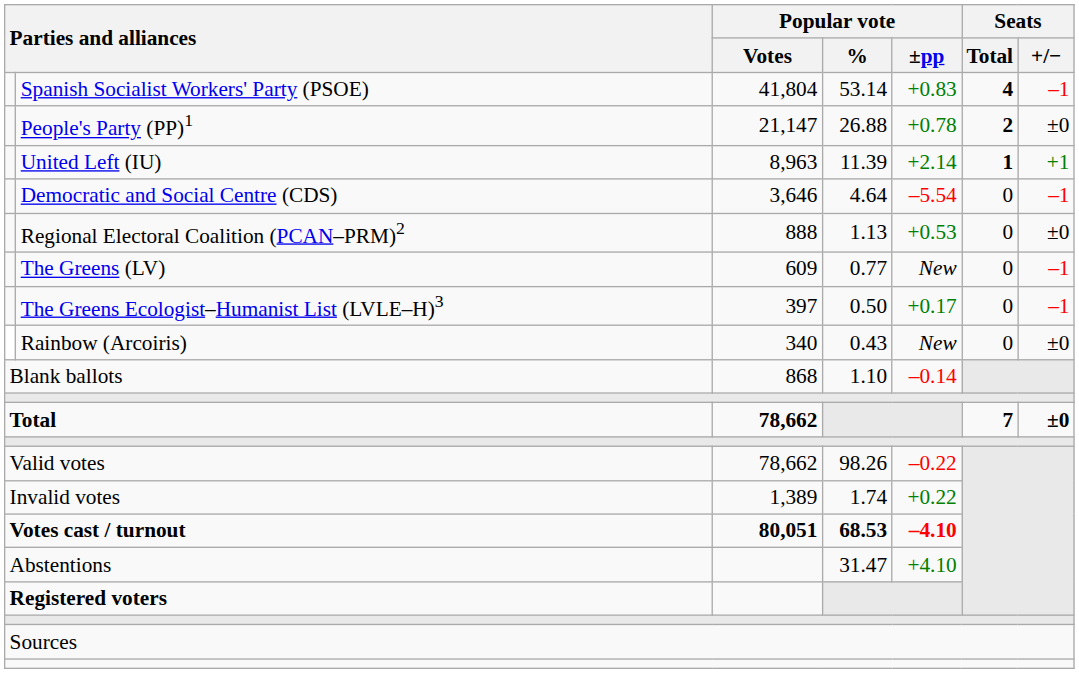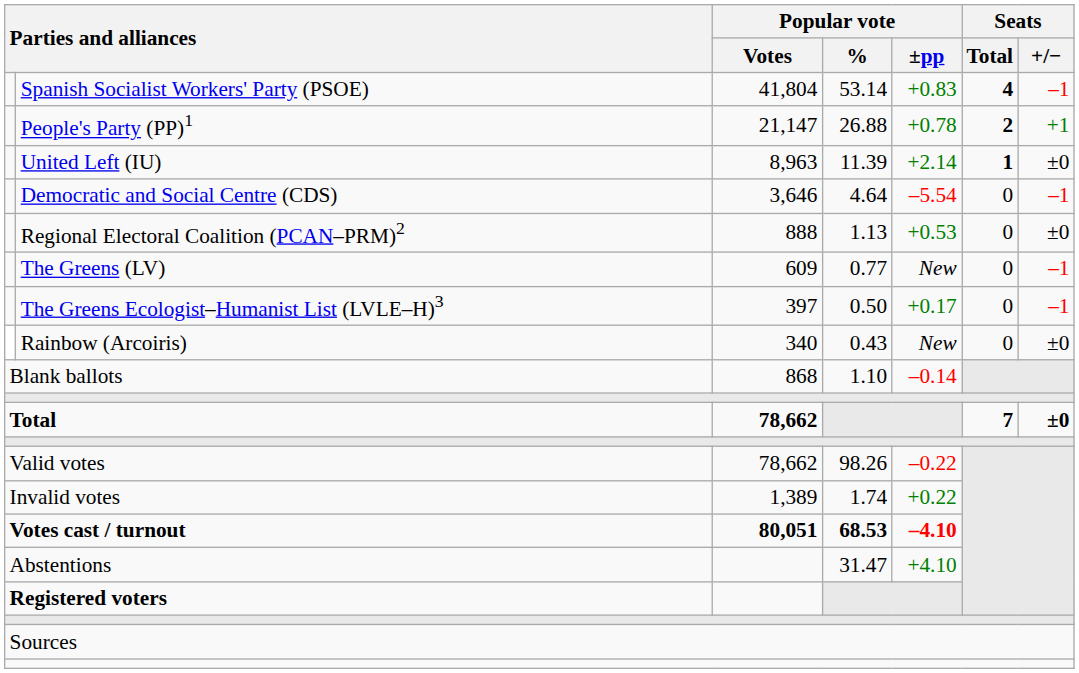People's Party (PP)1 | Seats / +/−: ±0 -> +1
United Left (IU) | Seats / +/−: +1 -> ±0
